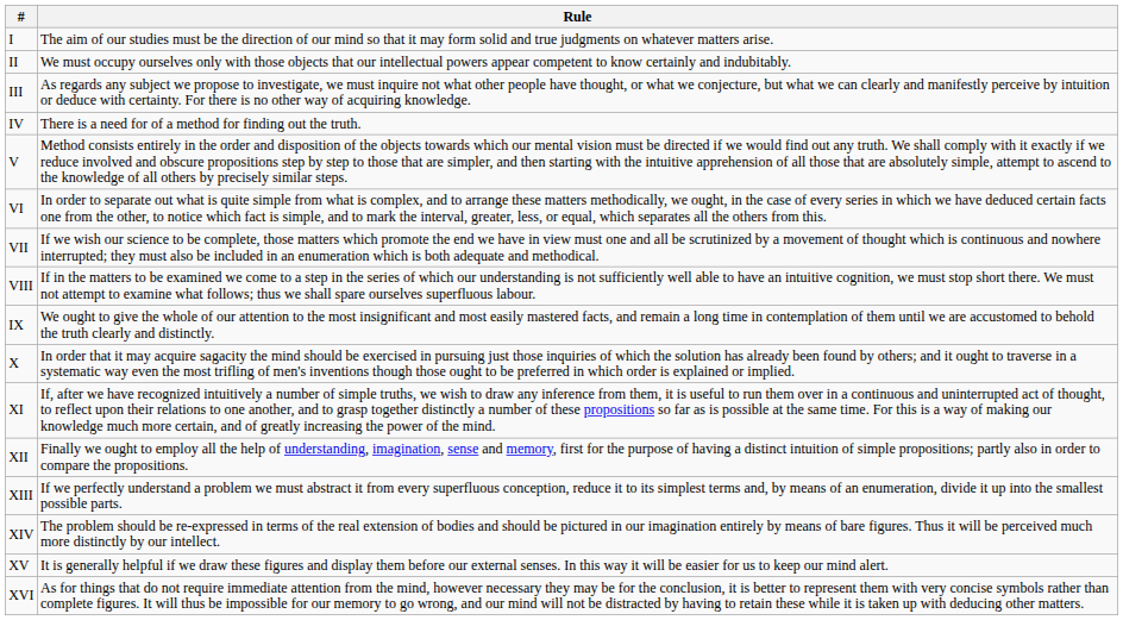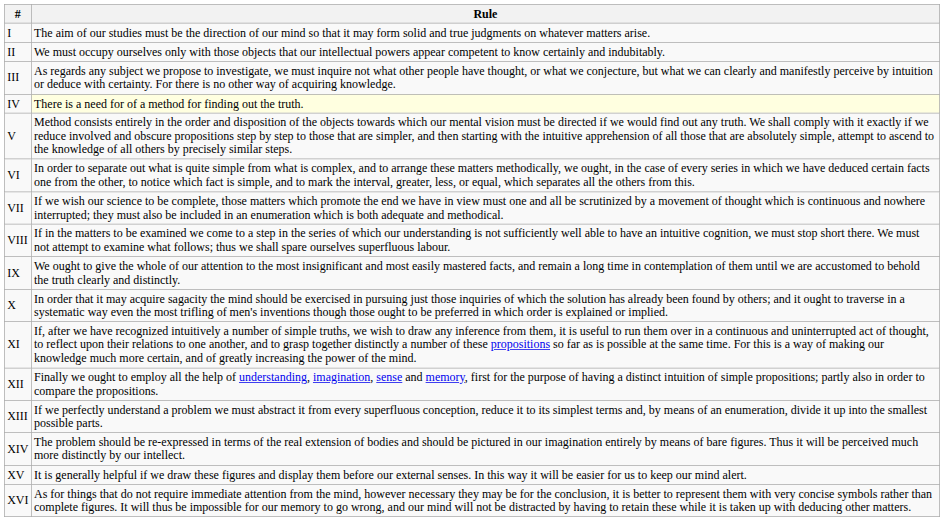IV | Rule: no background -> lightyellow background
